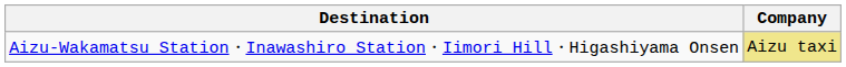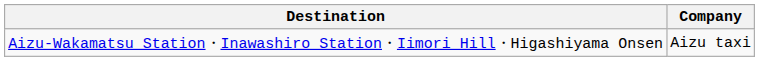row 2 | Company: khaki background -> no background
